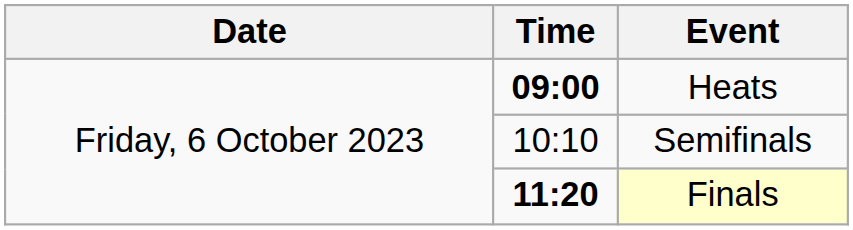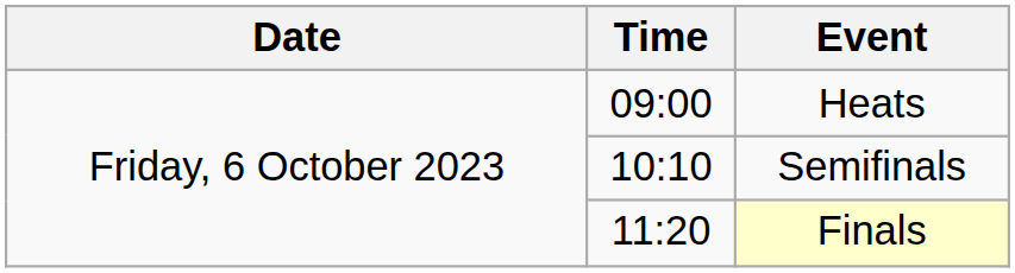Heats | Time: bold -> normal
Finals | Time: bold -> normal
